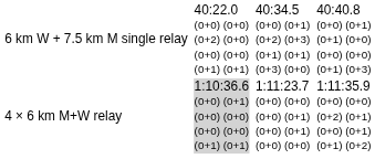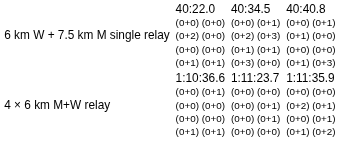4 × 6 km M+W relay | column 2: lightgrey background -> no background
